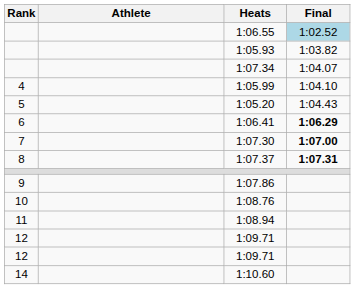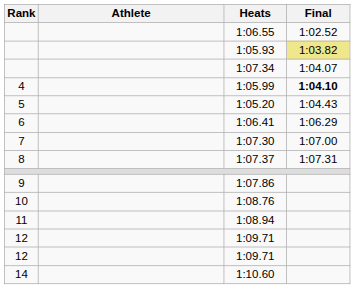1:06.55 | Final: lightblue background -> no background
1:05.93 | Final: no background -> khaki background
1:05.99 | Final: normal -> bold
1:06.41 | Final: bold -> normal
1:07.30 | Final: bold -> normal
1:07.37 | Final: bold -> normal
